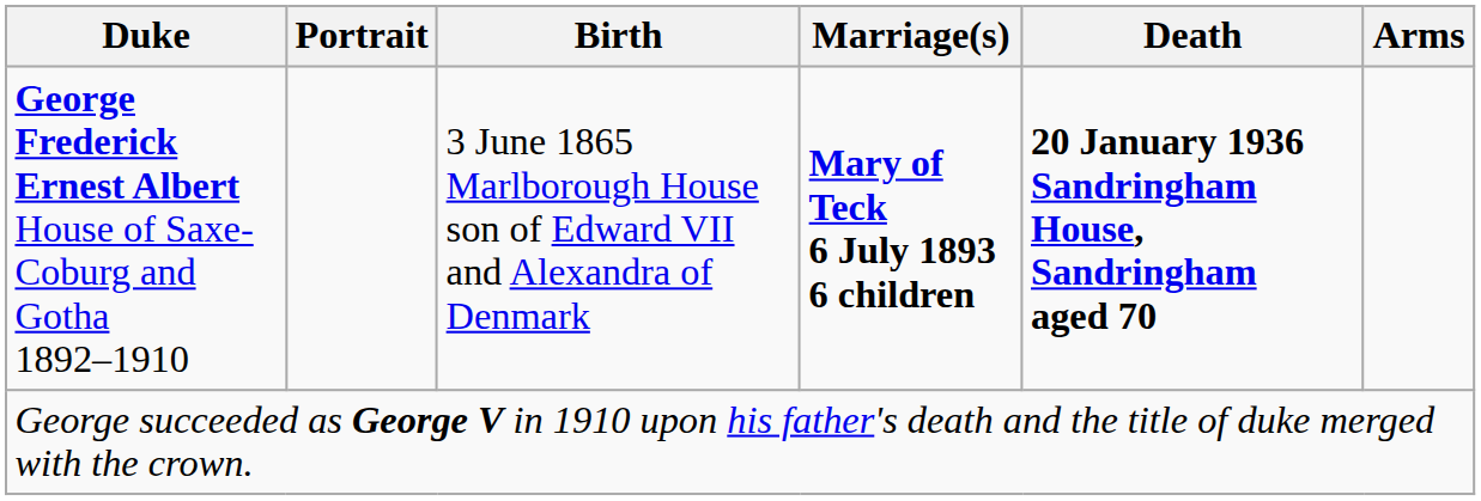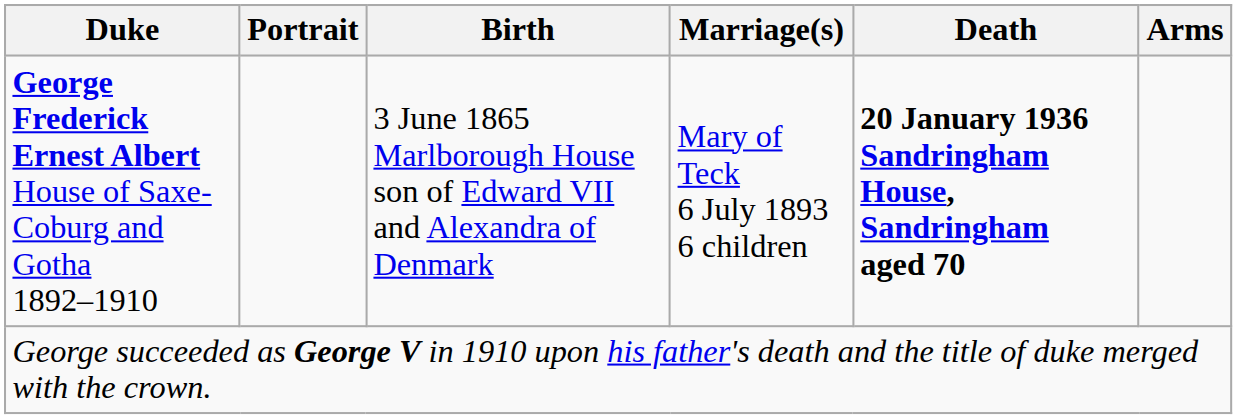row 2 | Marriage(s): bold -> normal
